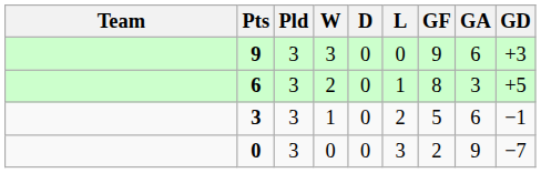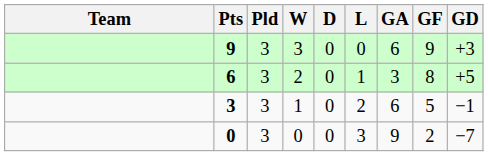columns swapped: GF <-> GA
